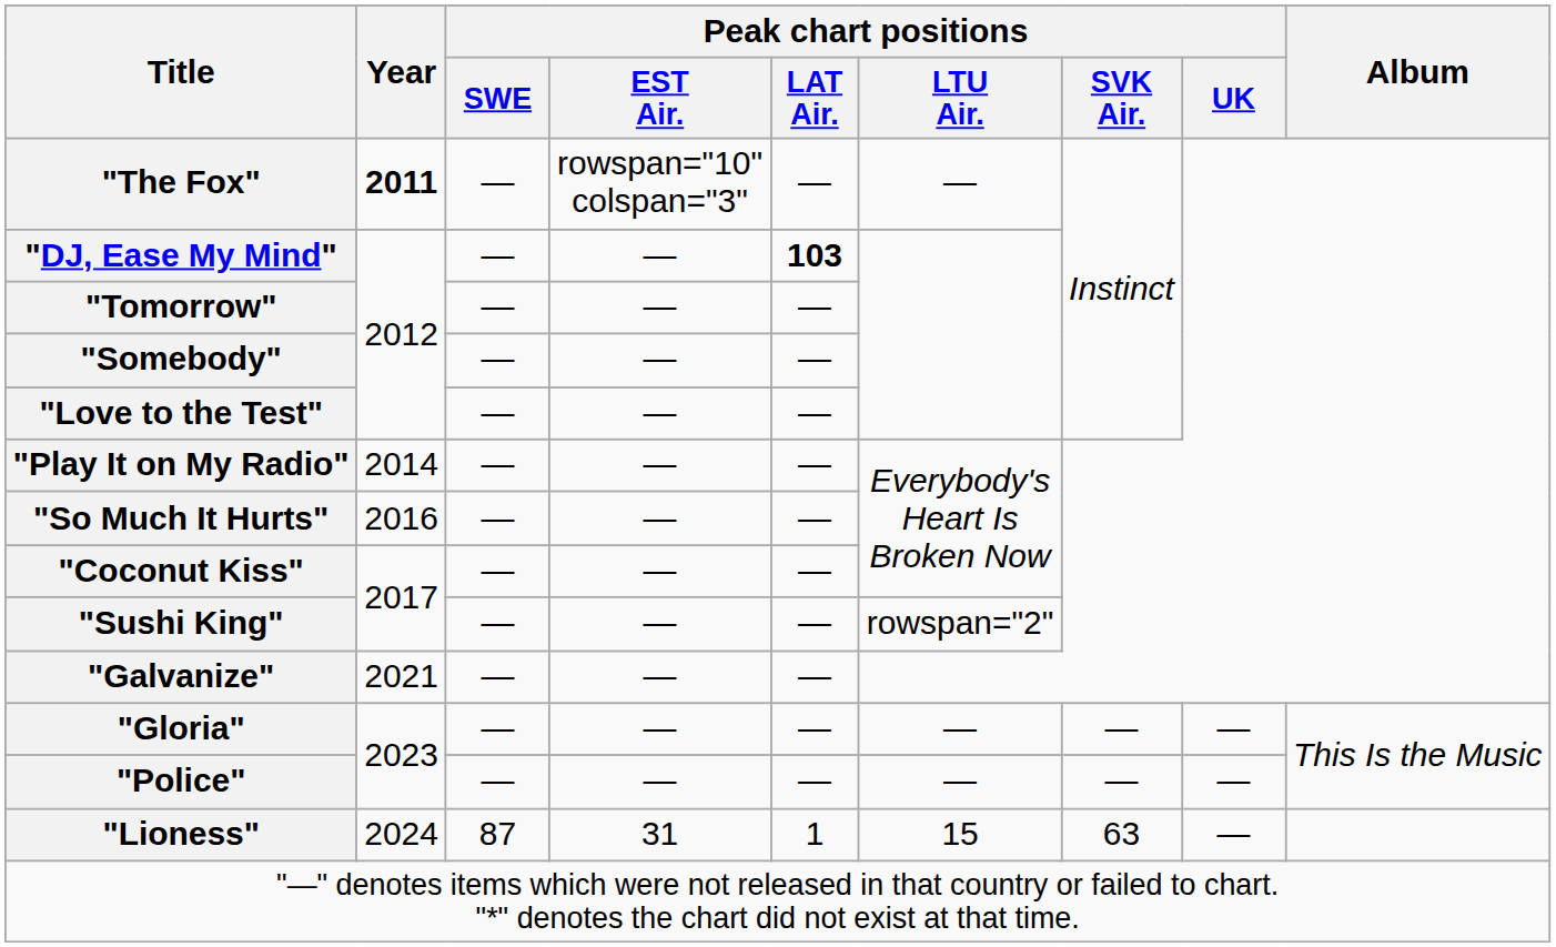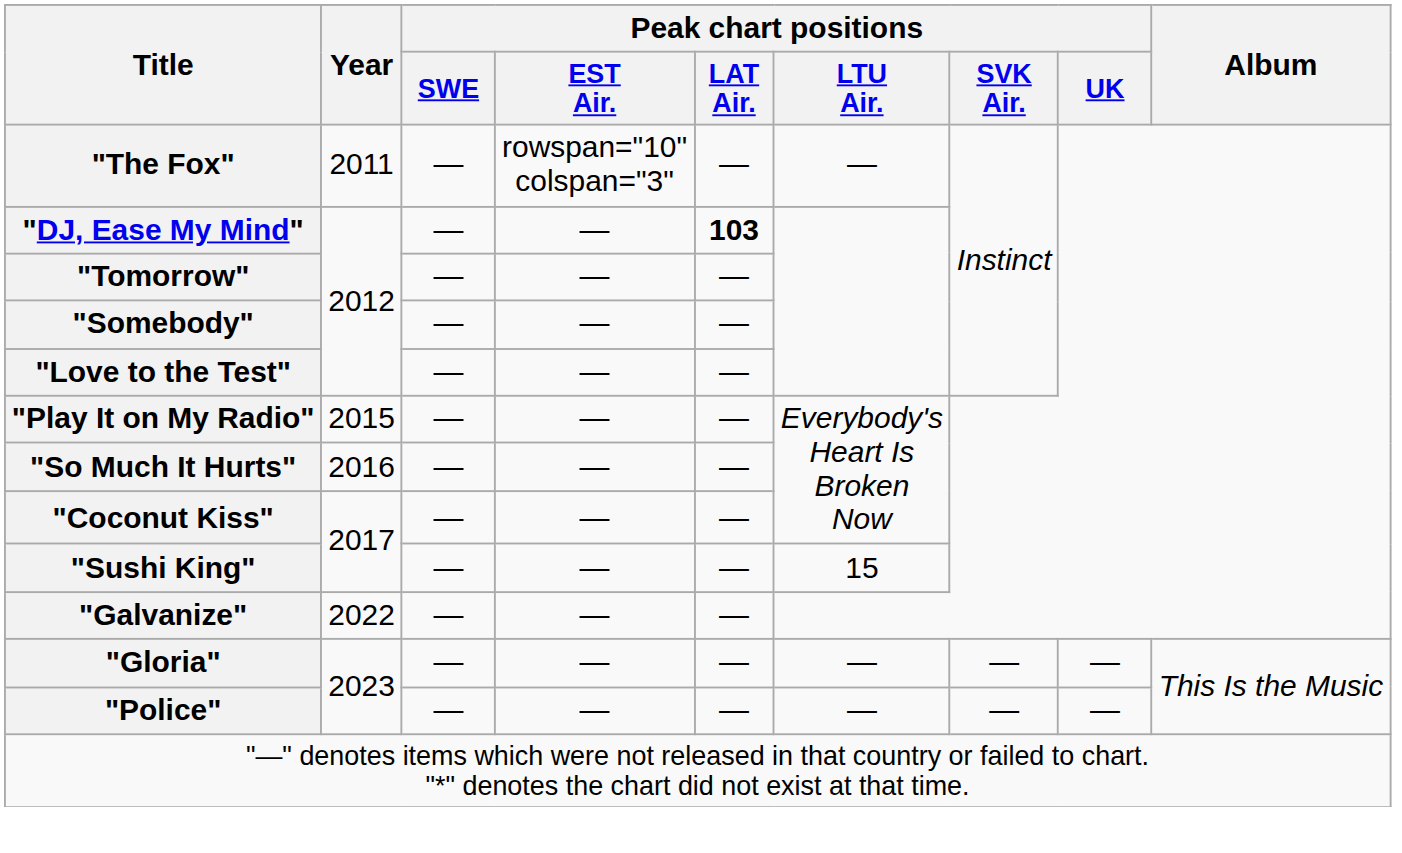"The Fox" | Year: bold -> normal
"Play It on My Radio" | Year: 2014 -> 2015
"Sushi King" | Peak chart positions / LTU Air.: rowspan="2" -> 15
"Galvanize" | Year: 2021 -> 2022
- row: "Lioness" | 2024 | 87 | 31 | 1 | 15 | 63 | —
